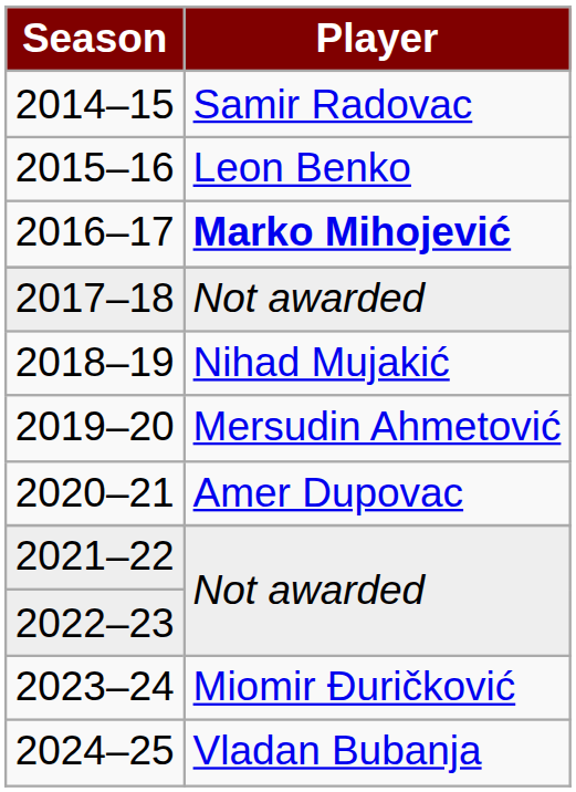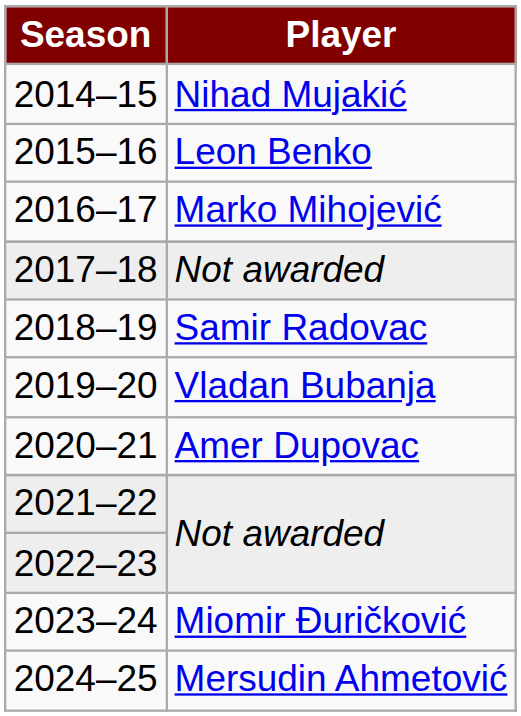2014–15 | Player: Samir Radovac -> Nihad Mujakić
2016–17 | Player: bold -> normal
2018–19 | Player: Nihad Mujakić -> Samir Radovac
2019–20 | Player: Mersudin Ahmetović -> Vladan Bubanja
2024–25 | Player: Vladan Bubanja -> Mersudin Ahmetović
